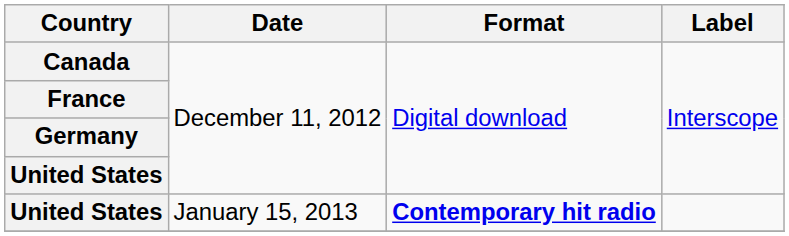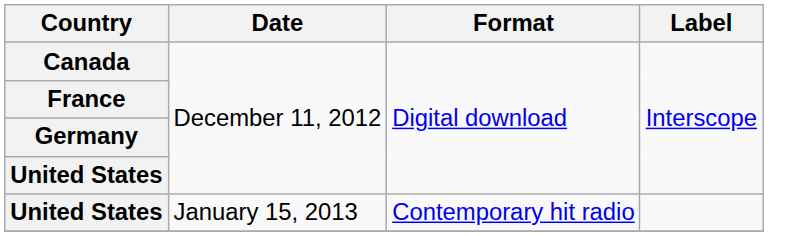United States / January 15, 2013 | Format: bold -> normal
